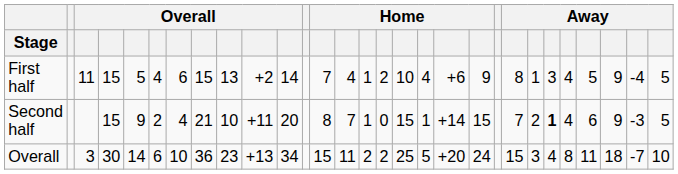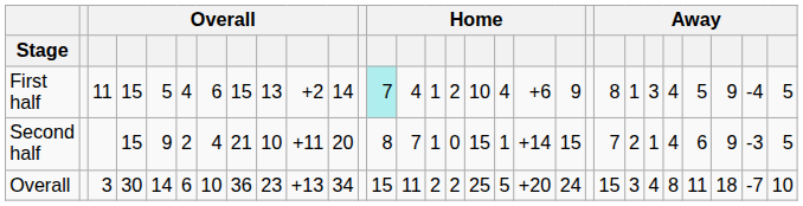First half | column 13: no background -> paleturquoise background
Second half | column 24: bold -> normal
